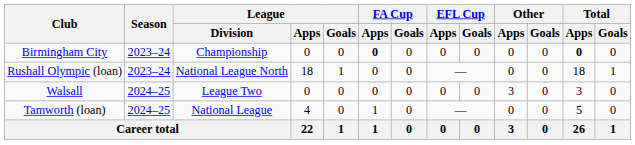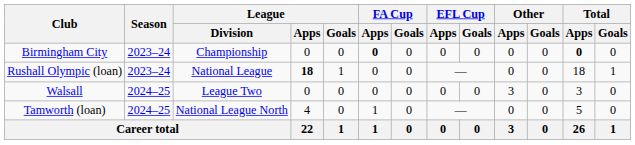Rushall Olympic (loan) | League / Division: National League North -> National League
Rushall Olympic (loan) | League / Apps: normal -> bold
Tamworth (loan) | League / Division: National League -> National League North
